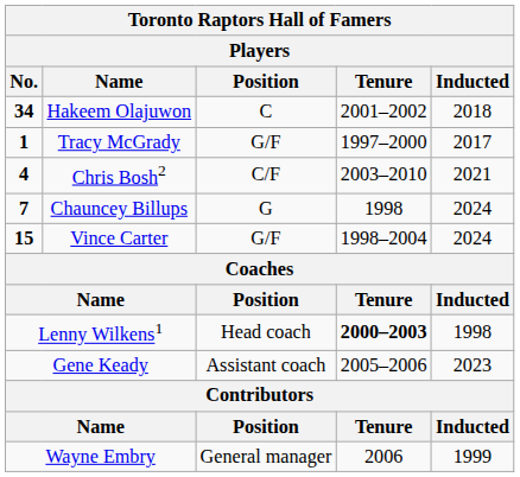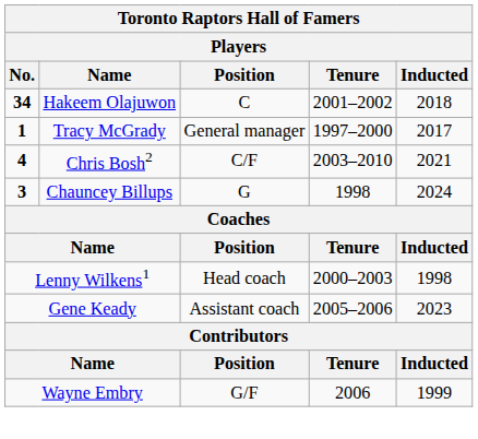Tracy McGrady | Position: G/F -> General manager
Chauncey Billups | No.: 7 -> 3
- row: 15 | Vince Carter | G/F | 1998–2004 | 2024
Lenny Wilkens1 | Tenure: bold -> normal
Wayne Embry | Position: General manager -> G/F
